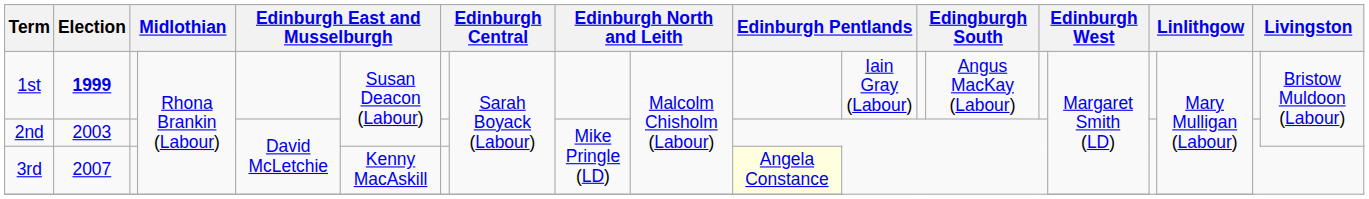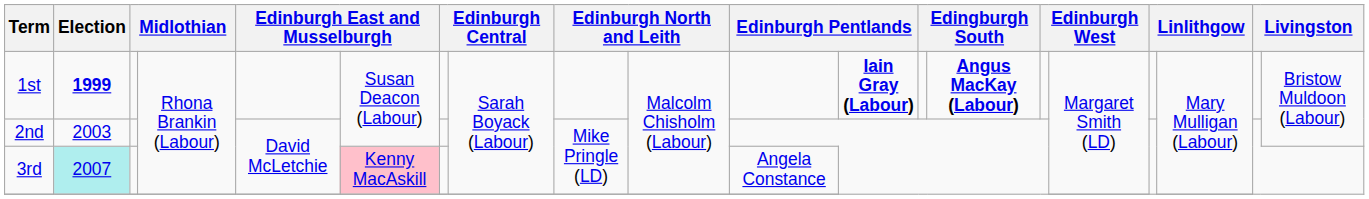1st | column 12: normal -> bold
1st | column 14: normal -> bold
3rd | Election: no background -> paleturquoise background
3rd | column 6: no background -> pink background
3rd | column 11: lightyellow background -> no background
